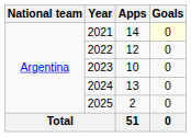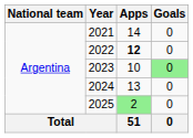2021 | Goals: lightyellow background -> no background
2022 | Apps: normal -> bold
2023 | Goals: no background -> lightgreen background
2025 | Apps: no background -> lightgreen background
